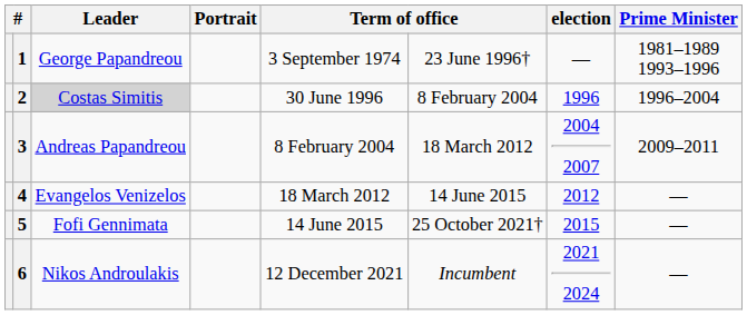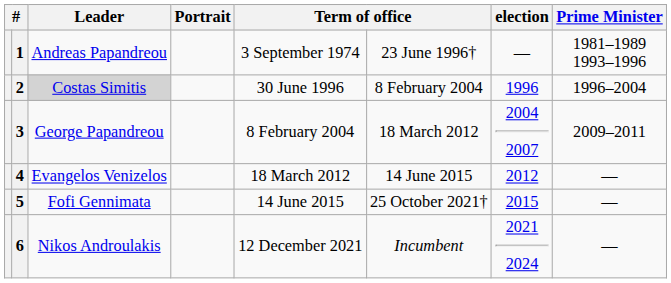1 | Leader: George Papandreou -> Andreas Papandreou
3 | Leader: Andreas Papandreou -> George Papandreou
